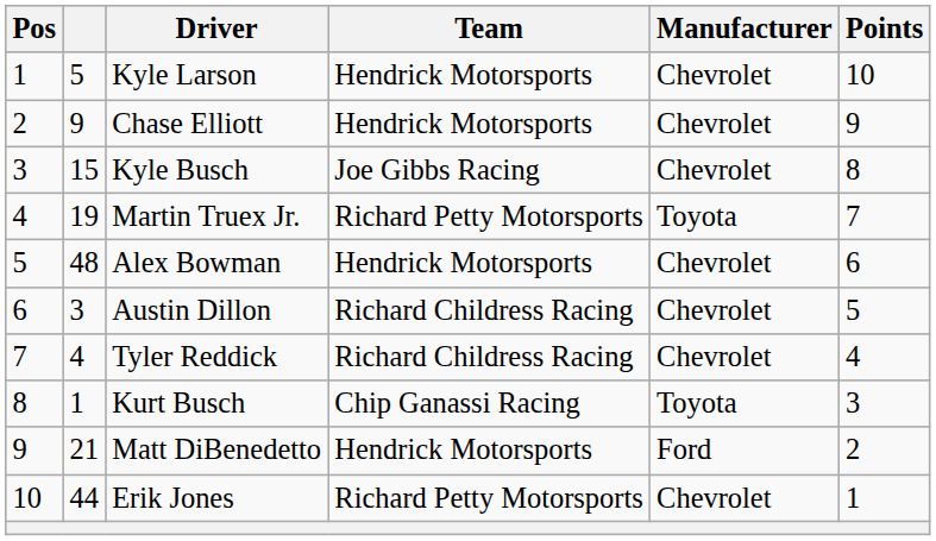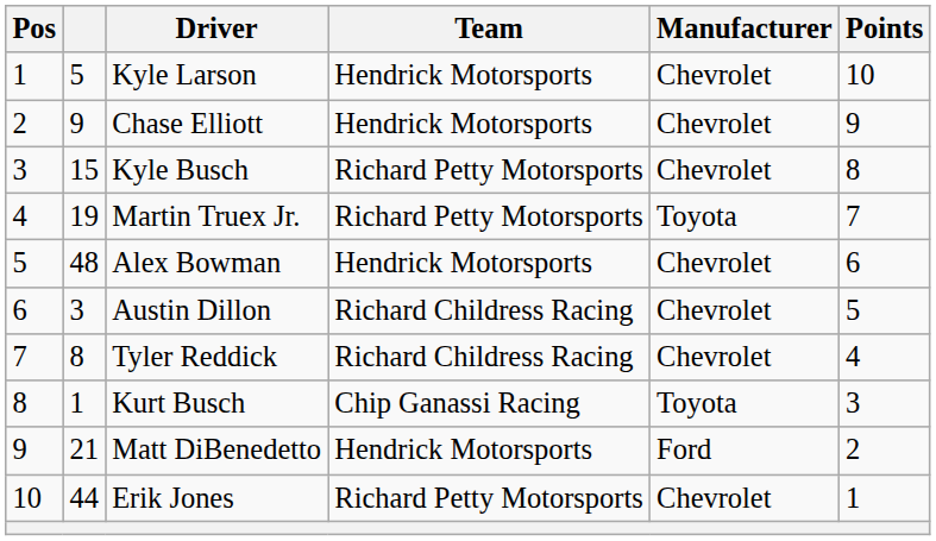Kyle Busch | Team: Joe Gibbs Racing -> Richard Petty Motorsports
Tyler Reddick | column 2: 4 -> 8
